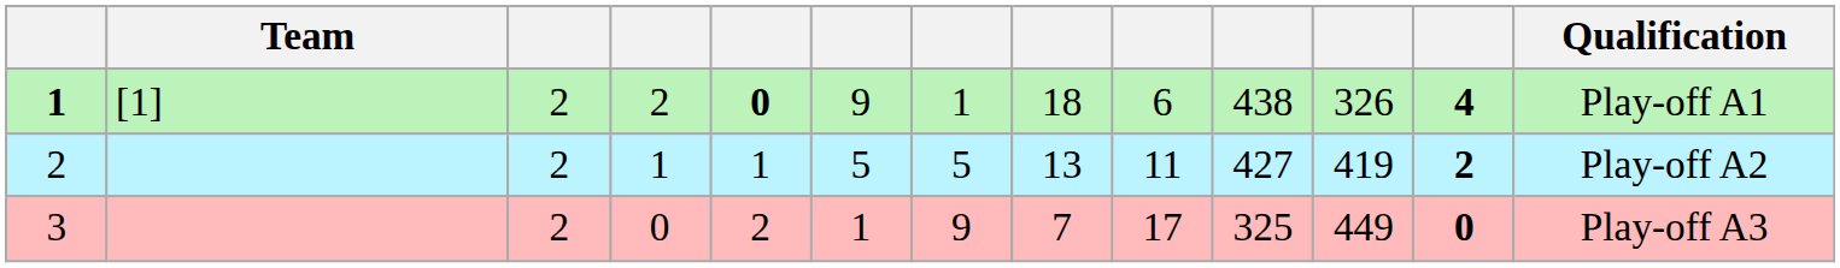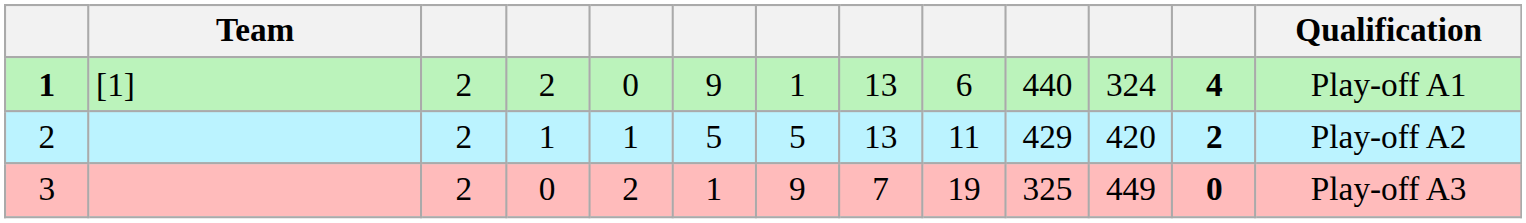row 2 | column 5: bold -> normal
row 2 | column 8: 18 -> 13
row 2 | column 10: 438 -> 440
row 2 | column 11: 326 -> 324
row 3 | column 10: 427 -> 429
row 3 | column 11: 419 -> 420
row 4 | column 9: 17 -> 19
